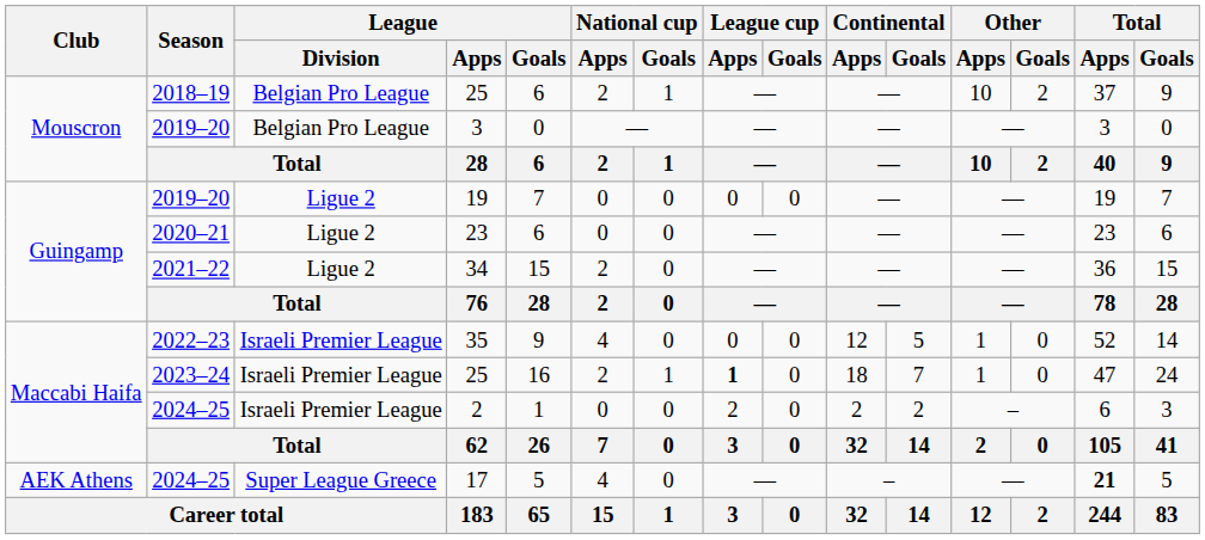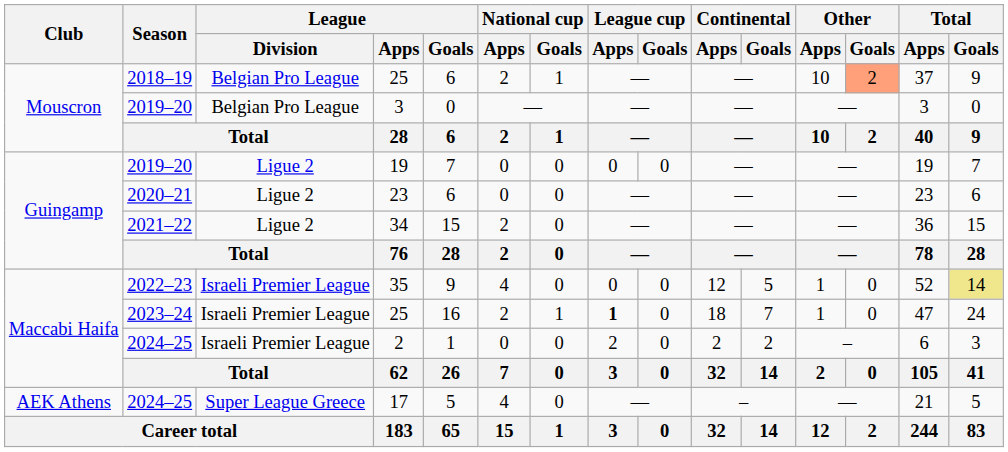2018–19 / 25 | Other / Goals: no background -> lightsalmon background
35 | Total / Goals: no background -> khaki background
17 | Total / Apps: bold -> normal
